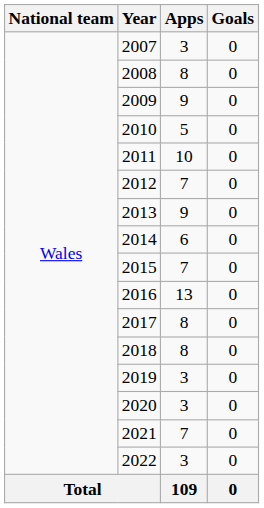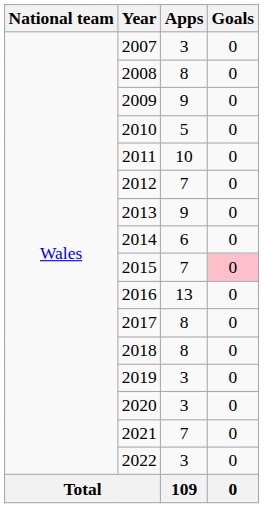2015 | Goals: no background -> pink background
